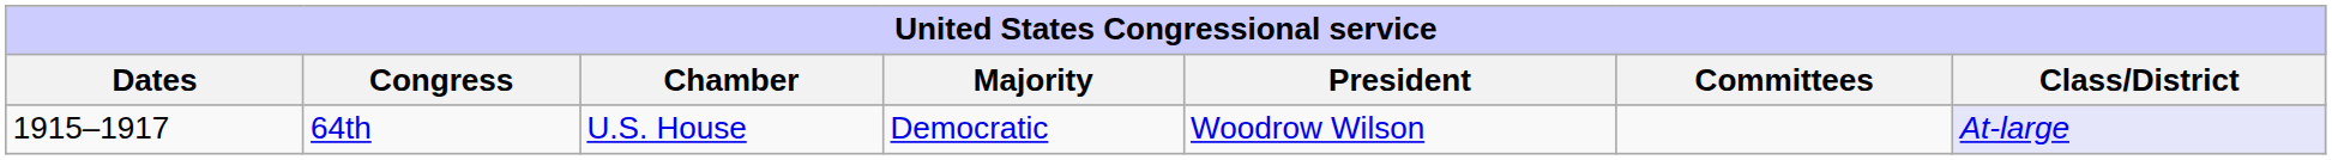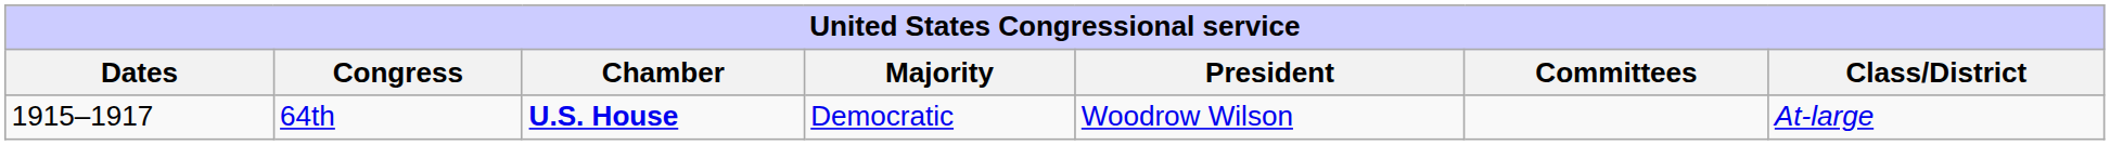64th | Chamber: normal -> bold
64th | Class/District: lavender background -> no background
